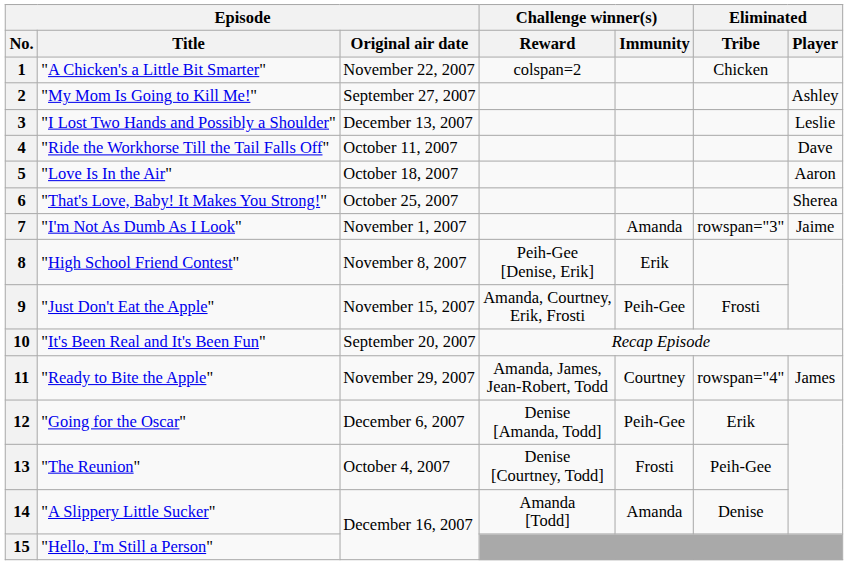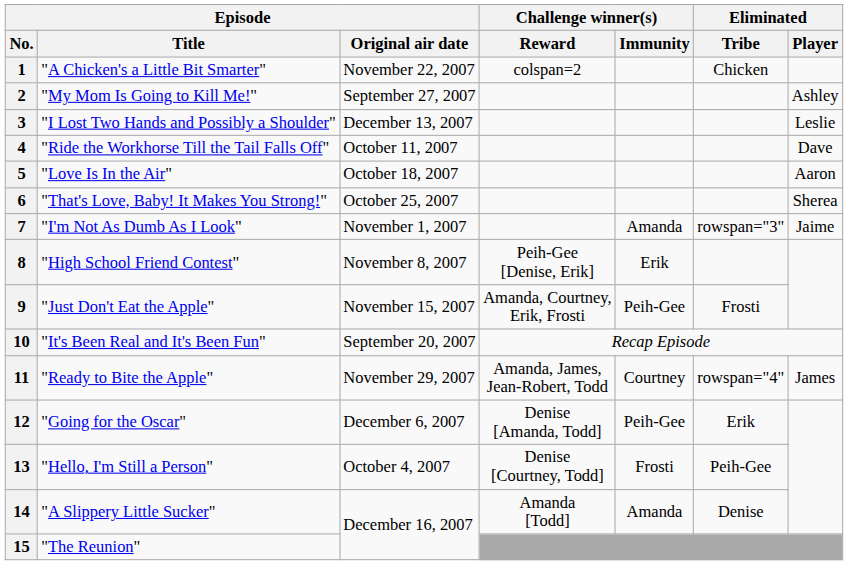13 | Episode / Title: "The Reunion" -> "Hello, I'm Still a Person"
15 | Episode / Title: "Hello, I'm Still a Person" -> "The Reunion"
